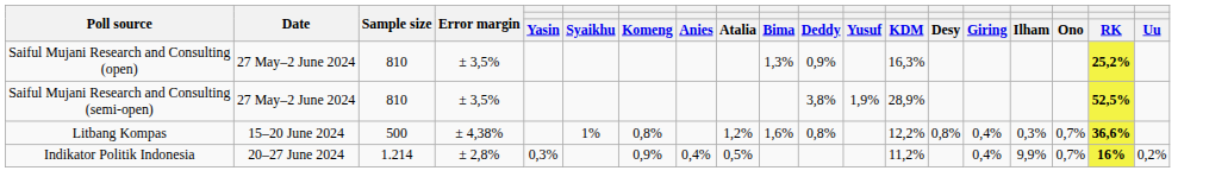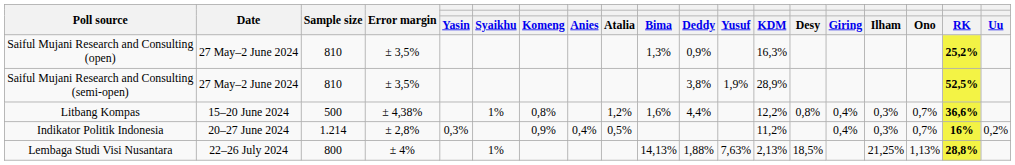Litbang Kompas | Deddy: 0,8% -> 4,4%
Indikator Politik Indonesia | Ilham: 9,9% -> 0,3%
+ row: Lembaga Studi Visi Nusantara | 22–26 July 2024 | 800 | ± 4% | 1% | 14,13% | 1,88% | 7,63% | 2,13% | 18,5% | 21,25% | 1,13% | 28,8%
